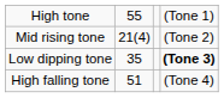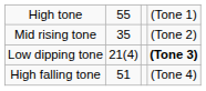Mid rising tone | column 2: 21(4) -> 35
Low dipping tone | column 2: 35 -> 21(4)
